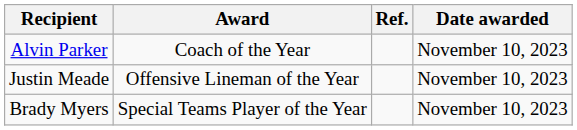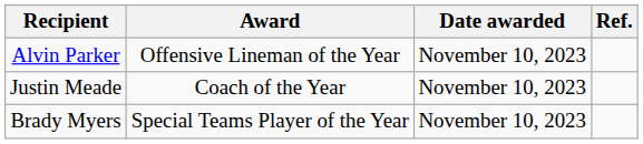columns swapped: Date awarded <-> Ref.
Alvin Parker | Award: Coach of the Year -> Offensive Lineman of the Year
Justin Meade | Award: Offensive Lineman of the Year -> Coach of the Year
